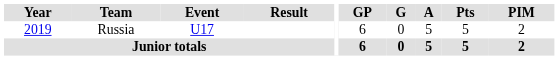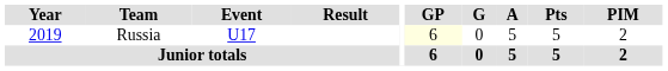Russia | GP: no background -> lightyellow background
